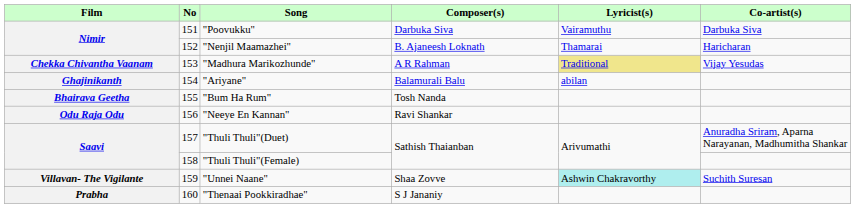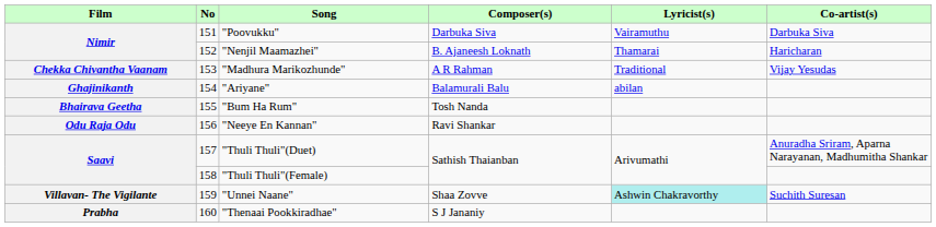"Madhura Marikozhunde" | Lyricist(s): khaki background -> no background
